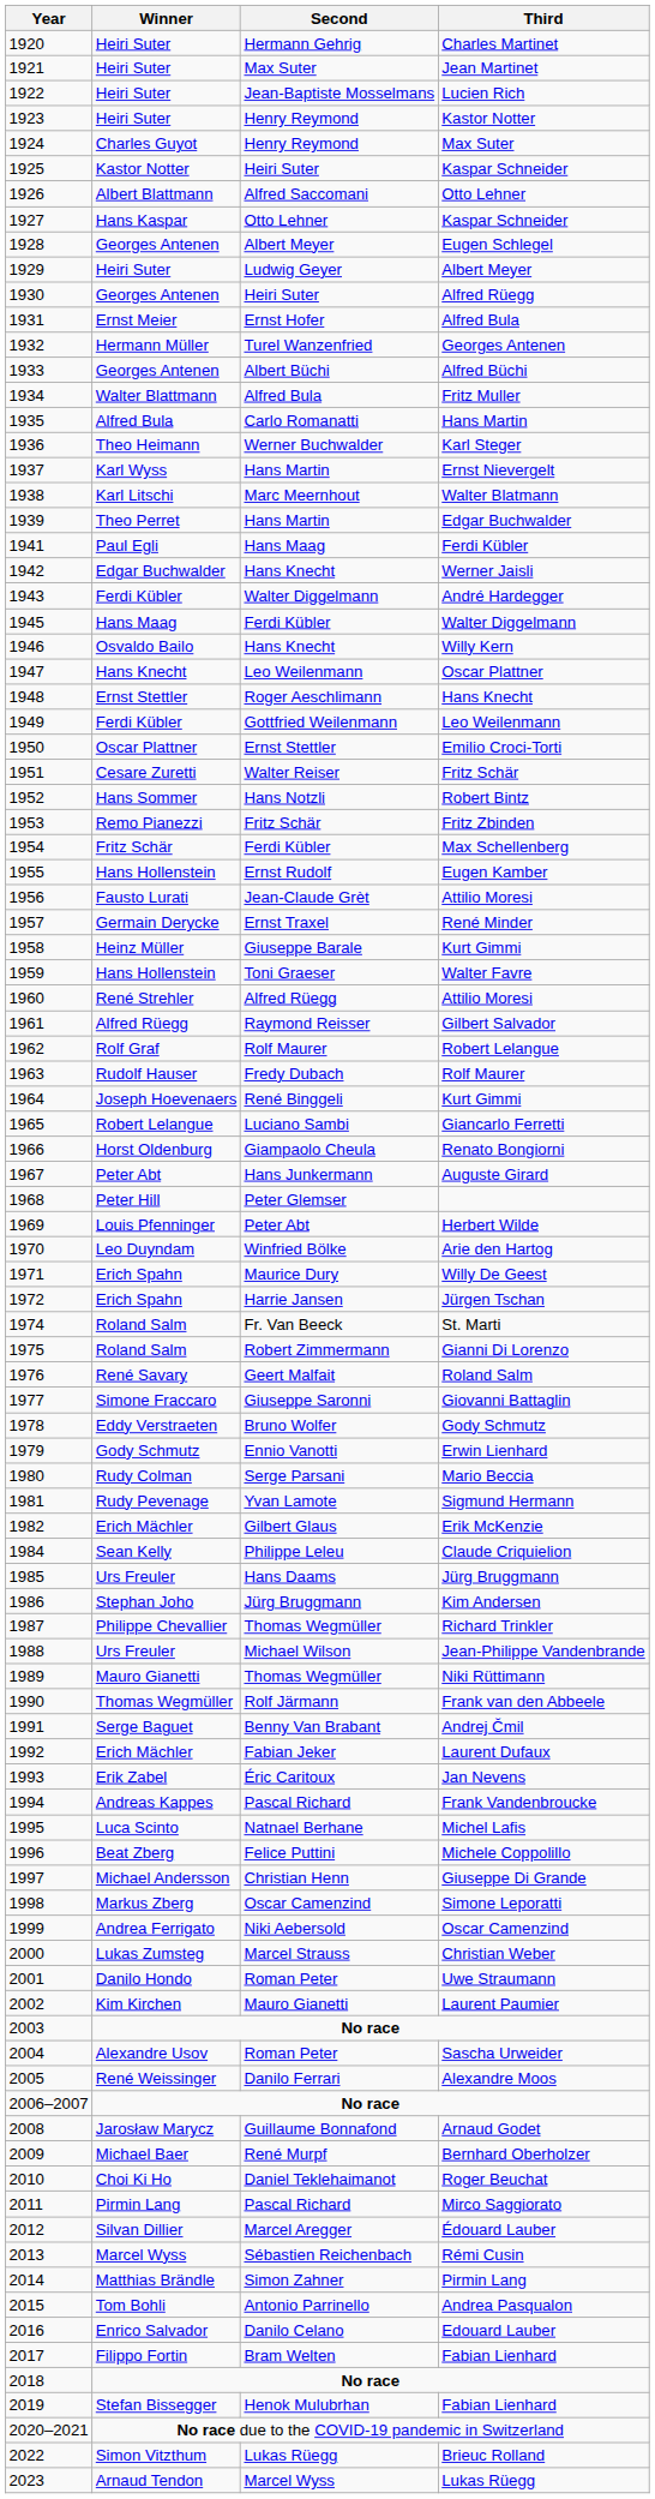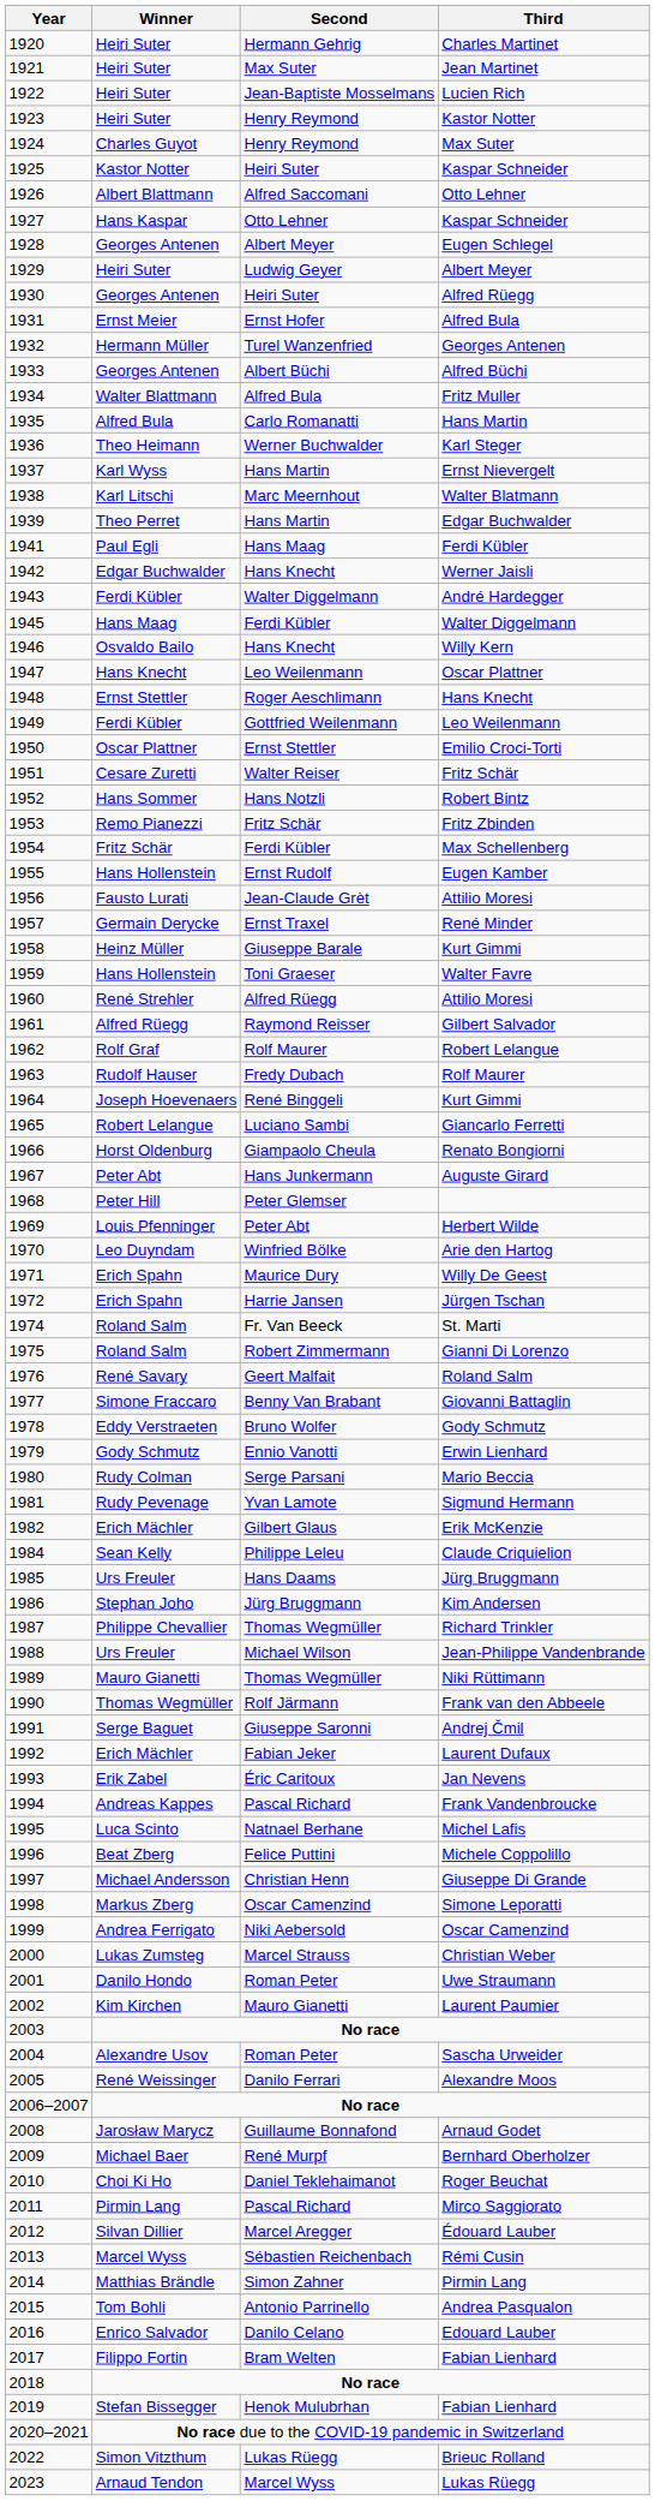Giovanni Battaglin | Second: Giuseppe Saronni -> Benny Van Brabant
Andrej Čmil | Second: Benny Van Brabant -> Giuseppe Saronni
